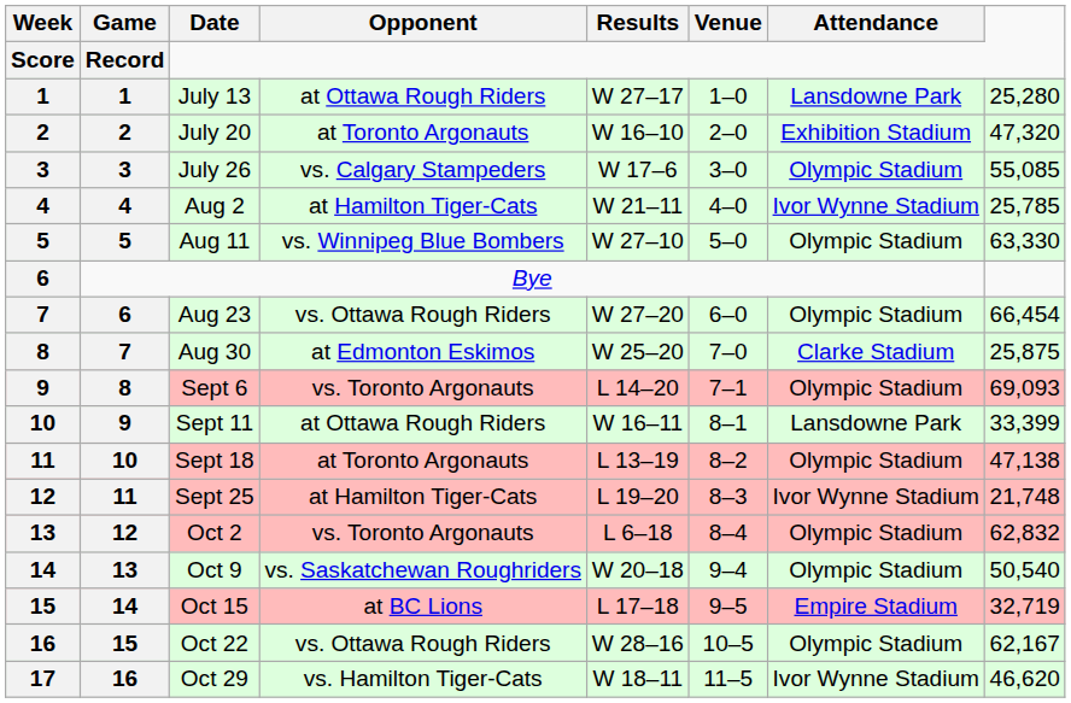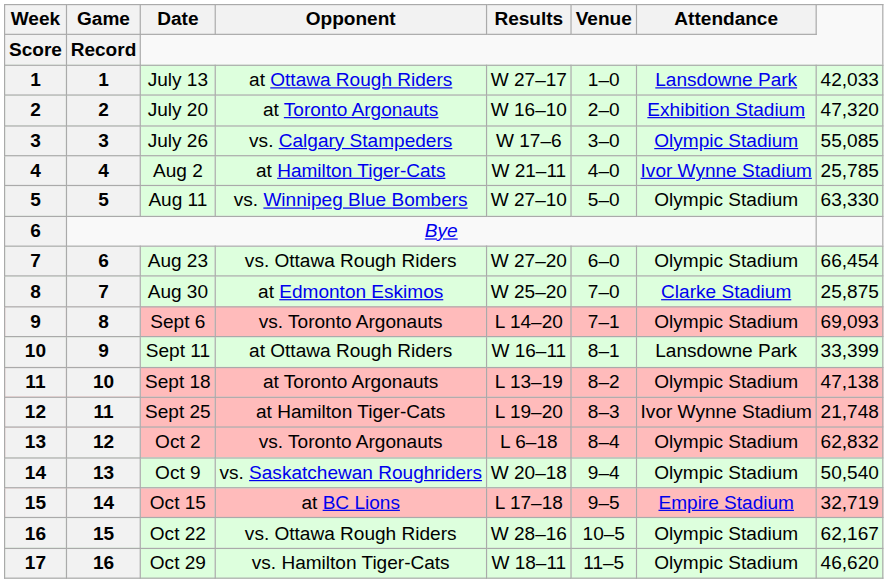July 13 | column 8: 25,280 -> 42,033
Oct 29 | Attendance: Ivor Wynne Stadium -> Olympic Stadium
